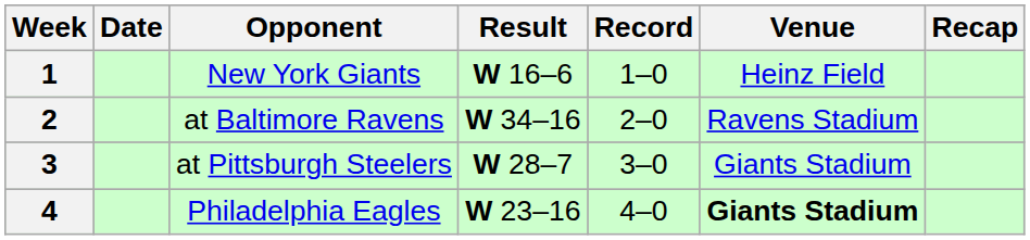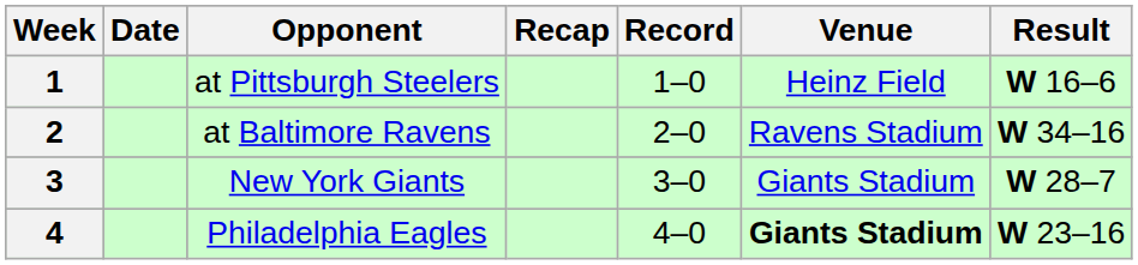columns swapped: Result <-> Recap
1 | Opponent: New York Giants -> at Pittsburgh Steelers
3 | Opponent: at Pittsburgh Steelers -> New York Giants
